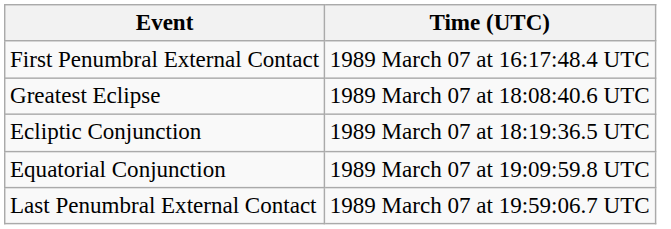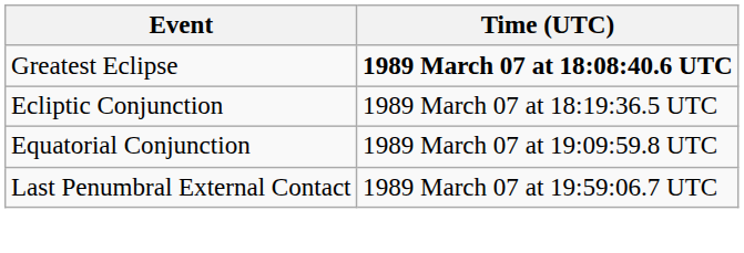- row: First Penumbral External Contact | 1989 March 07 at 16:17:48.4 UTC
Greatest Eclipse | Time (UTC): normal -> bold
